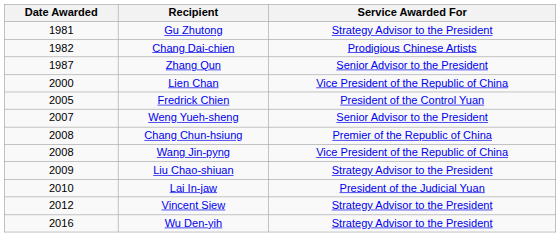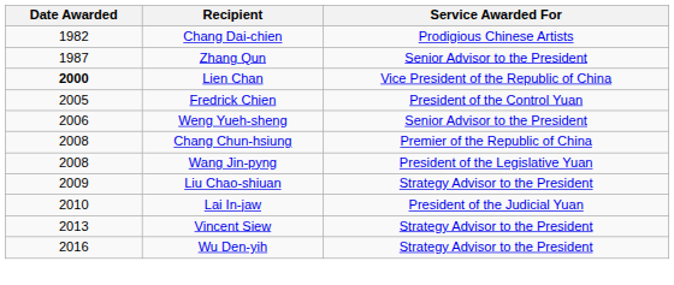- row: 1981 | Gu Zhutong | Strategy Advisor to the President
Lien Chan | Date Awarded: normal -> bold
Weng Yueh-sheng | Date Awarded: 2007 -> 2006
Wang Jin-pyng | Service Awarded For: Vice President of the Republic of China -> President of the Legislative Yuan
Vincent Siew | Date Awarded: 2012 -> 2013
